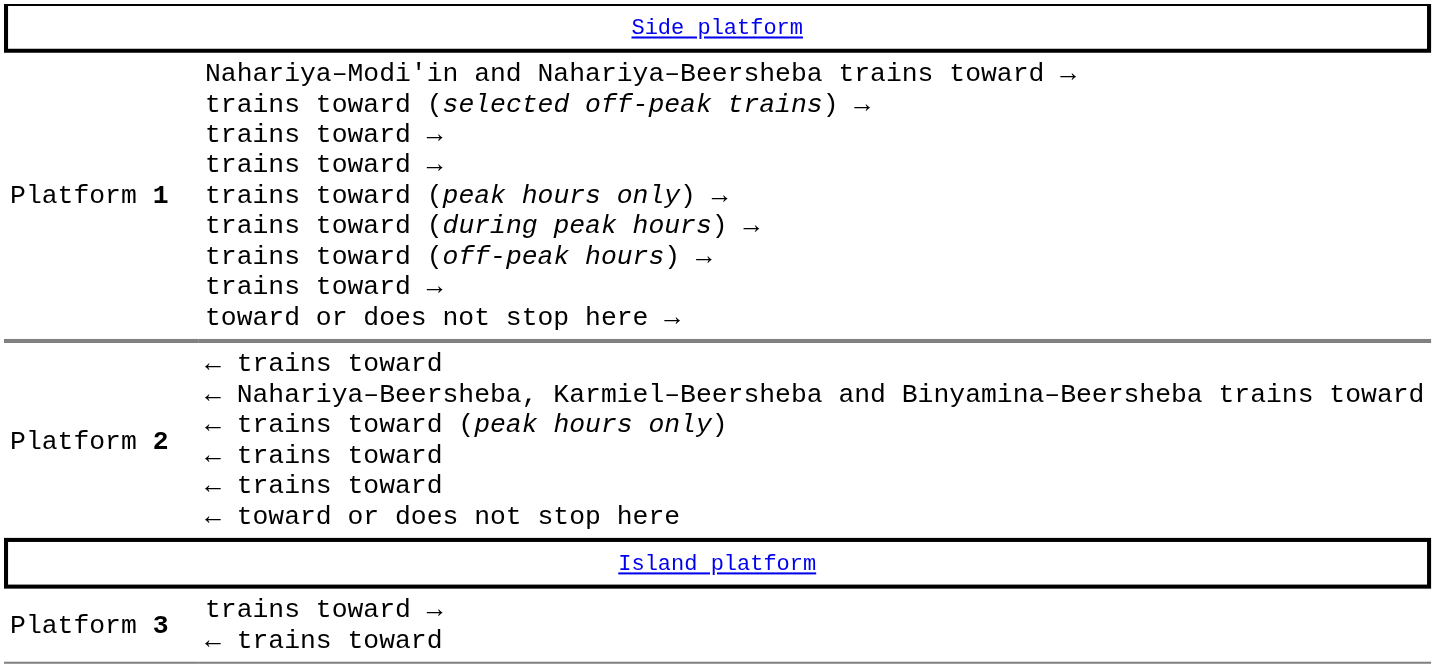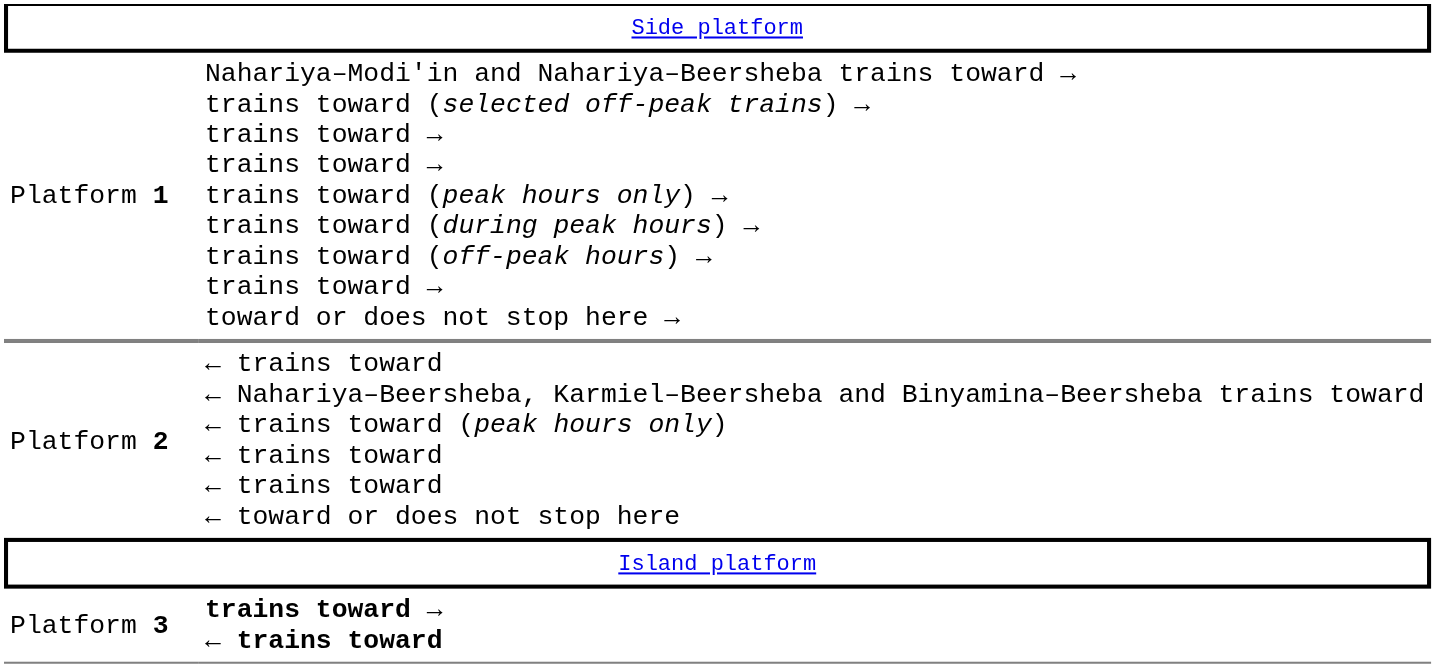Platform 3 | column 2: normal -> bold
